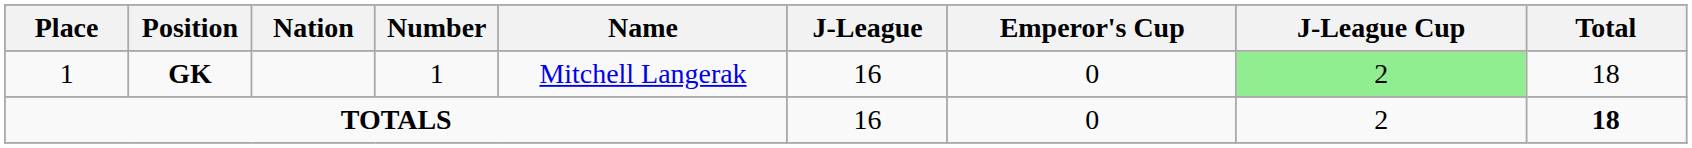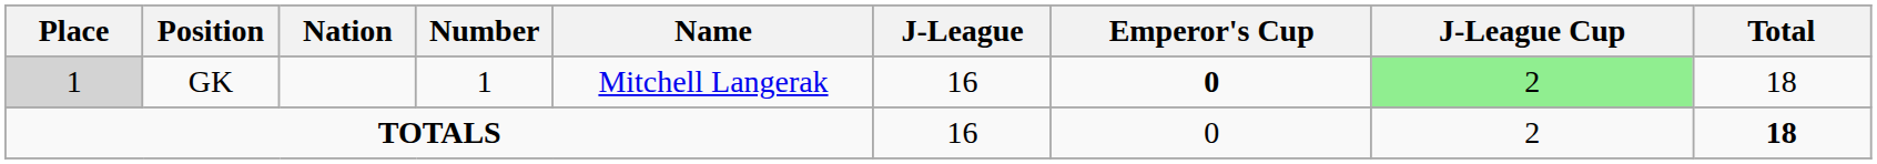row 2 | Place: no background -> lightgrey background
row 2 | Position: bold -> normal
row 2 | Emperor's Cup: normal -> bold
